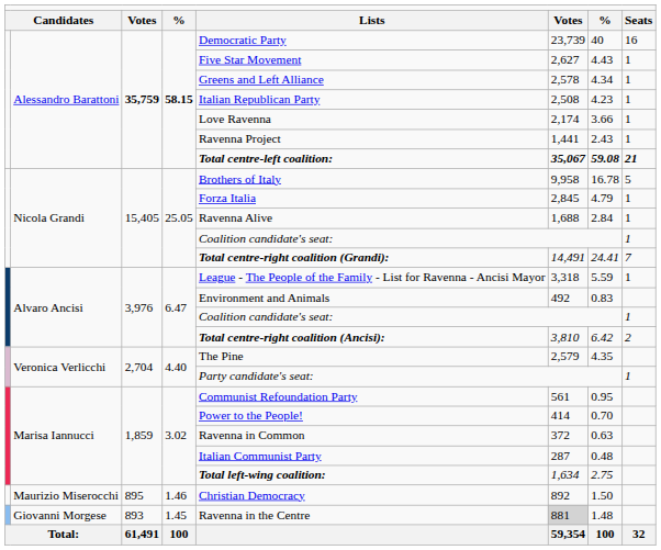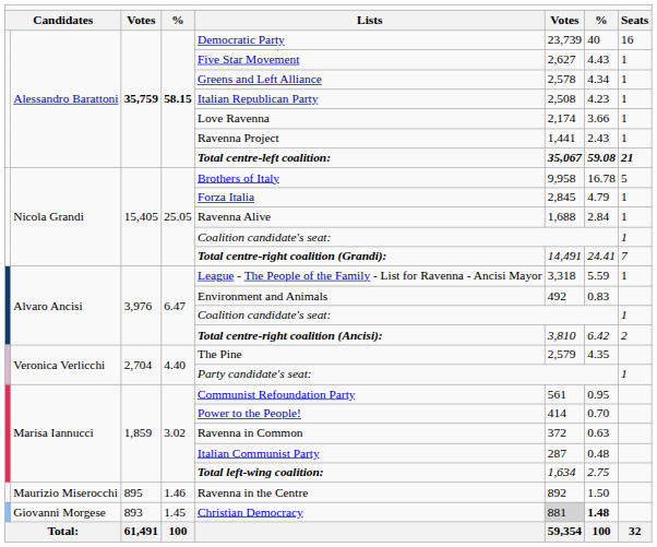Maurizio Miserocchi | column 5: Christian Democracy -> Ravenna in the Centre
Giovanni Morgese | column 5: Ravenna in the Centre -> Christian Democracy
Giovanni Morgese | column 7: normal -> bold
